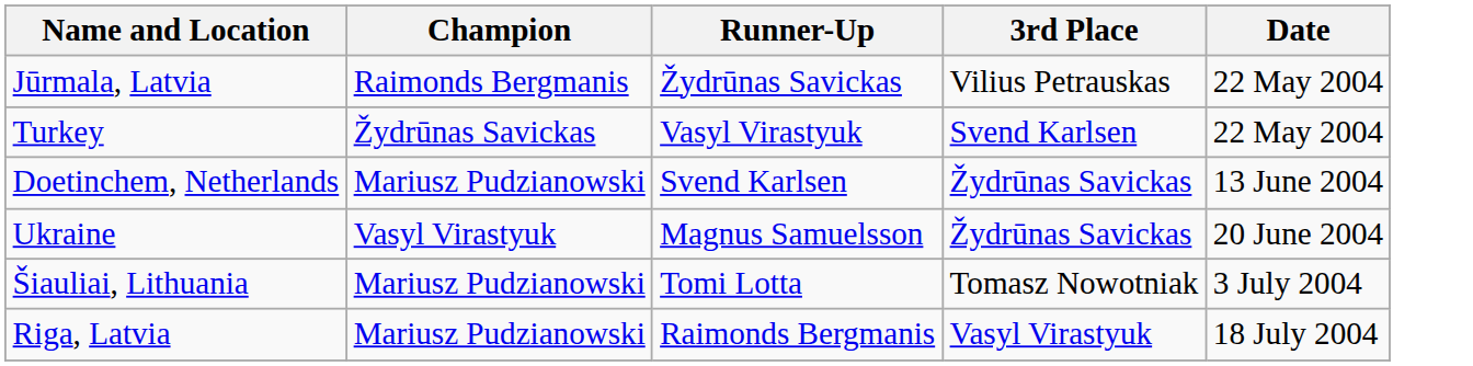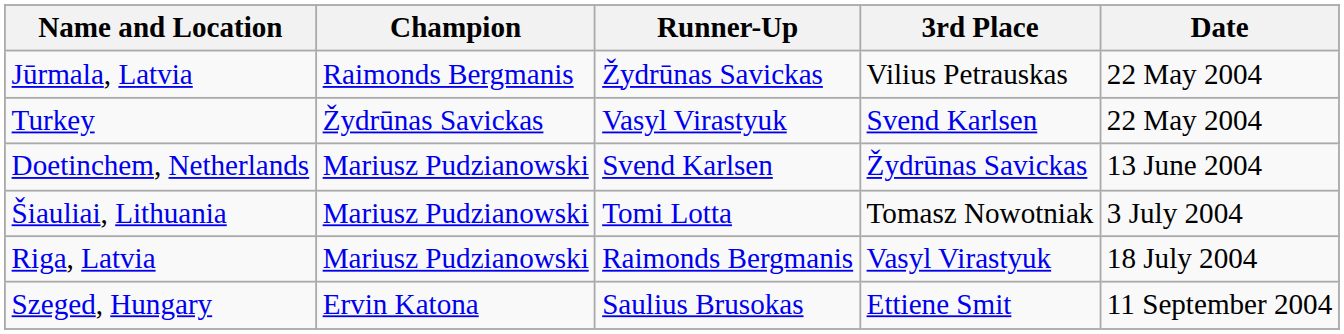- row: Ukraine | Vasyl Virastyuk | Magnus Samuelsson | Žydrūnas Savickas | 20 June 2004
+ row: Szeged, Hungary | Ervin Katona | Saulius Brusokas | Ettiene Smit | 11 September 2004
